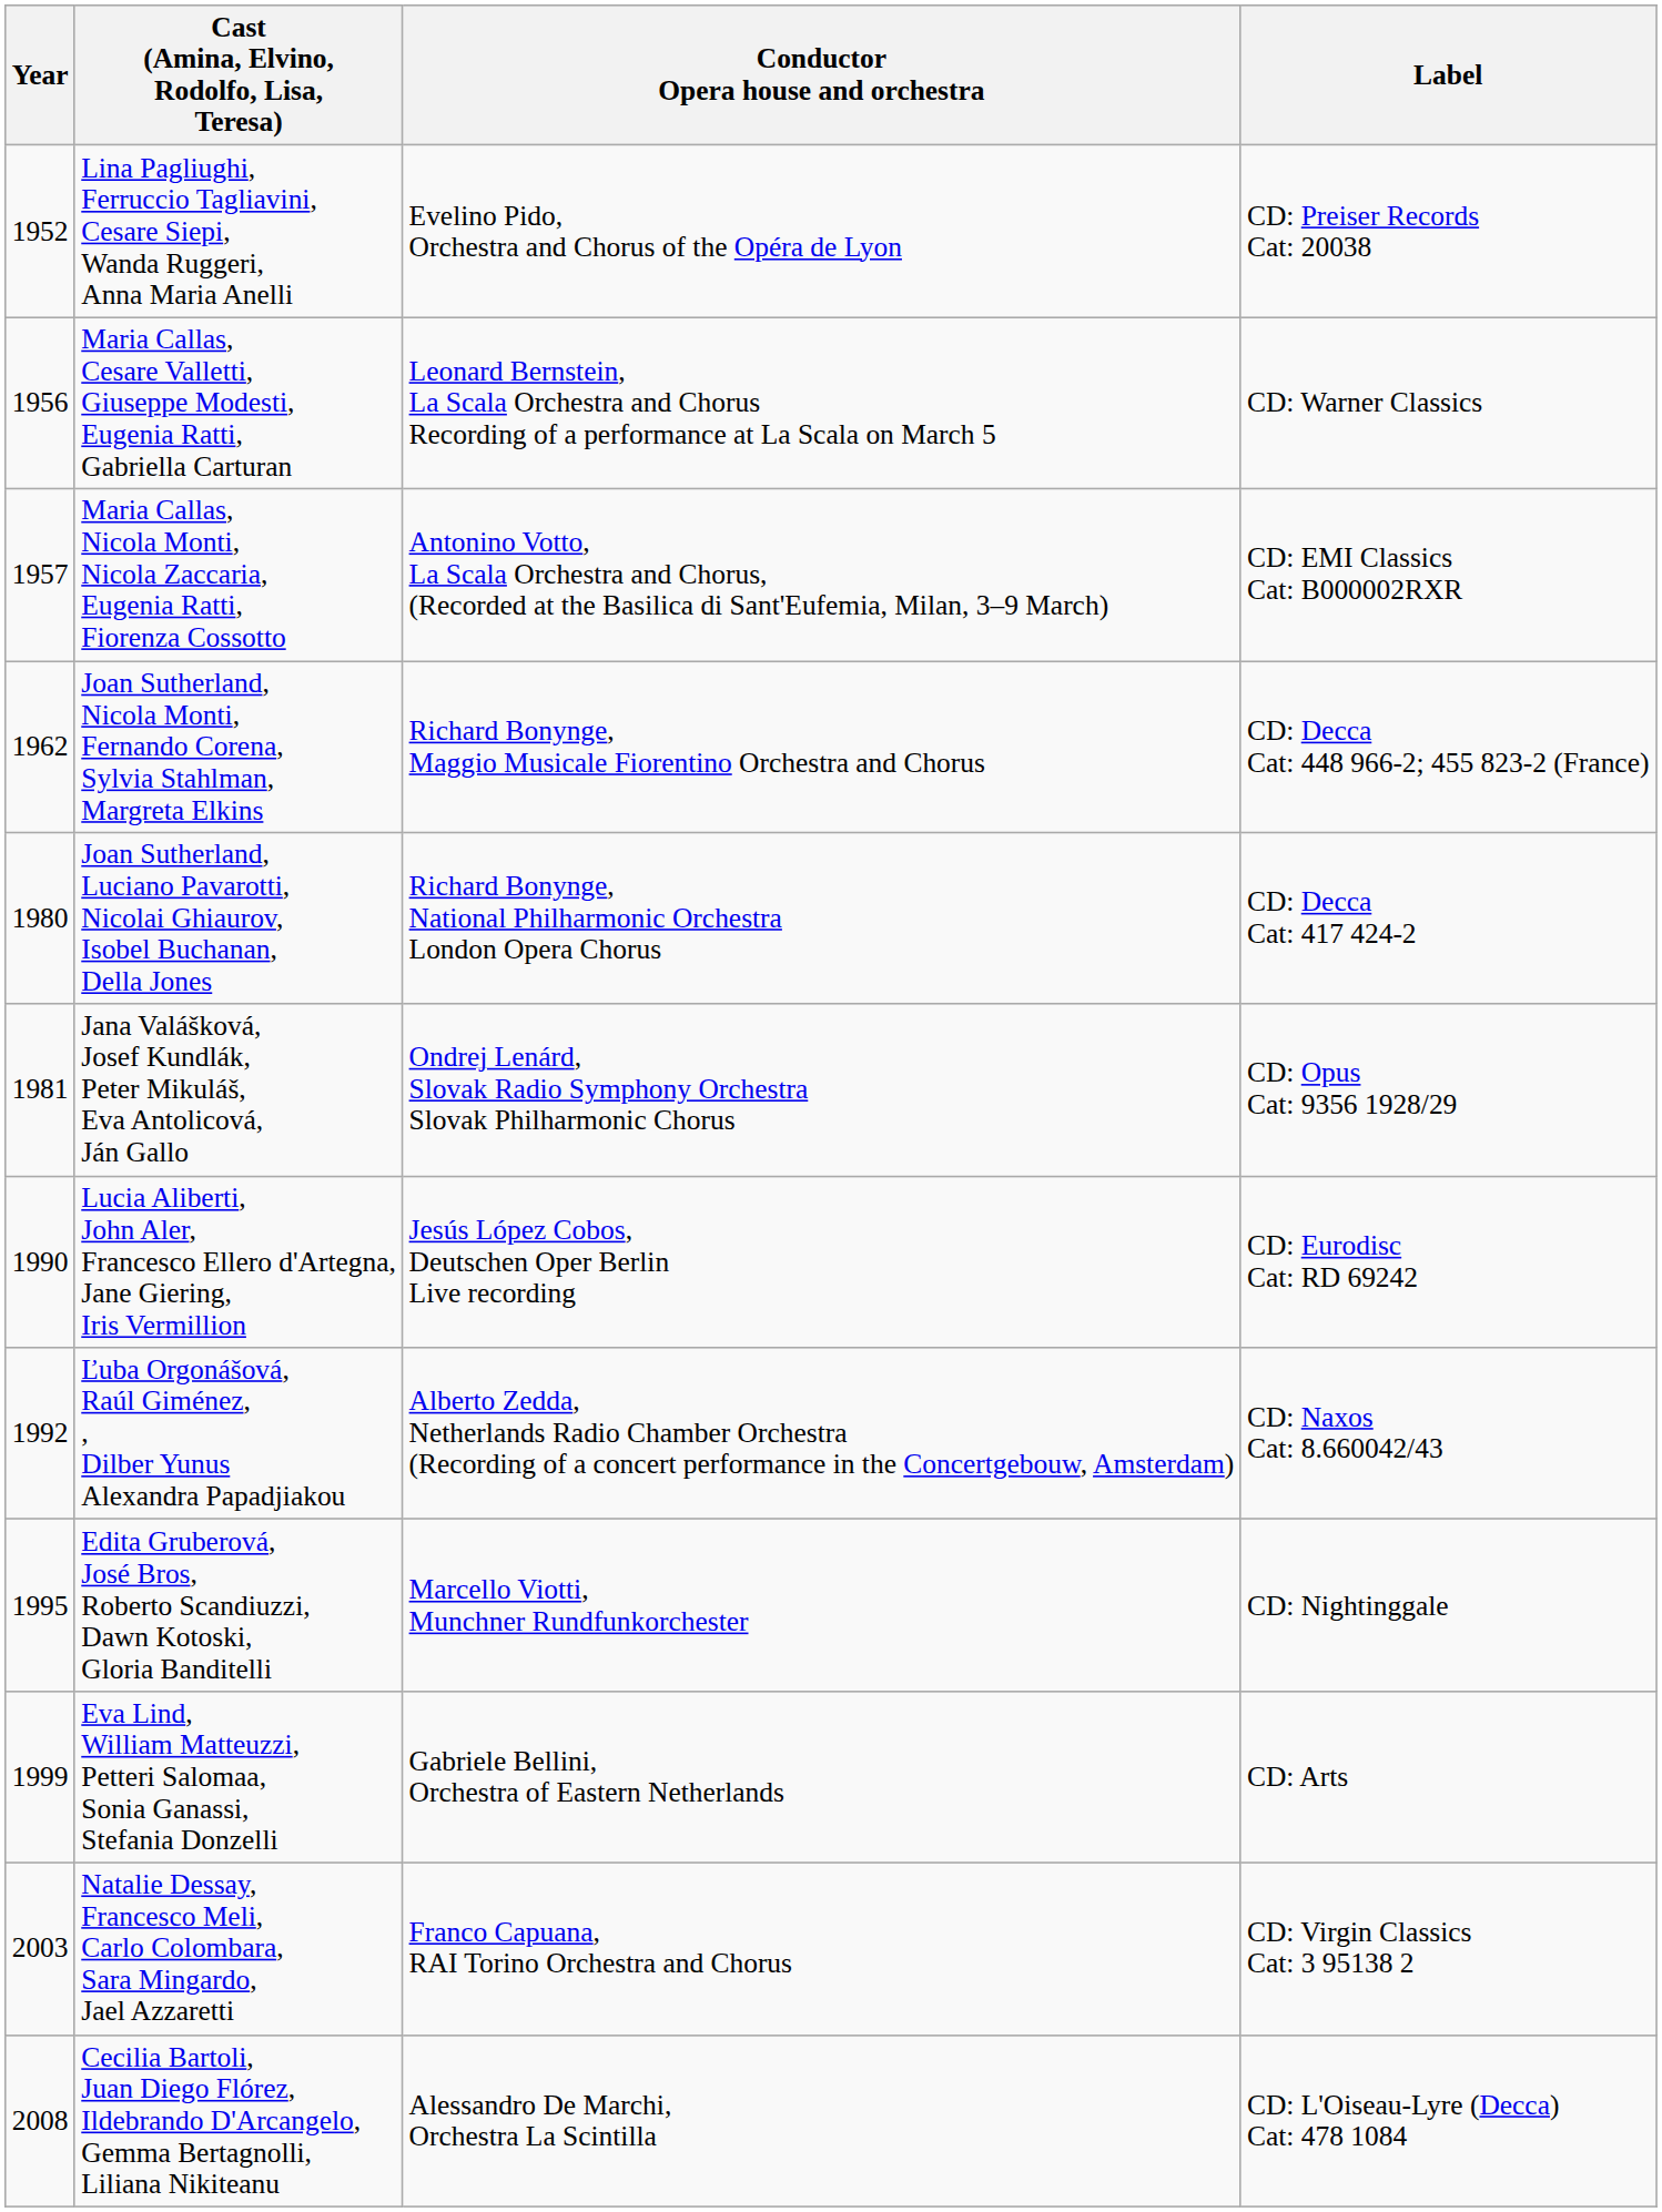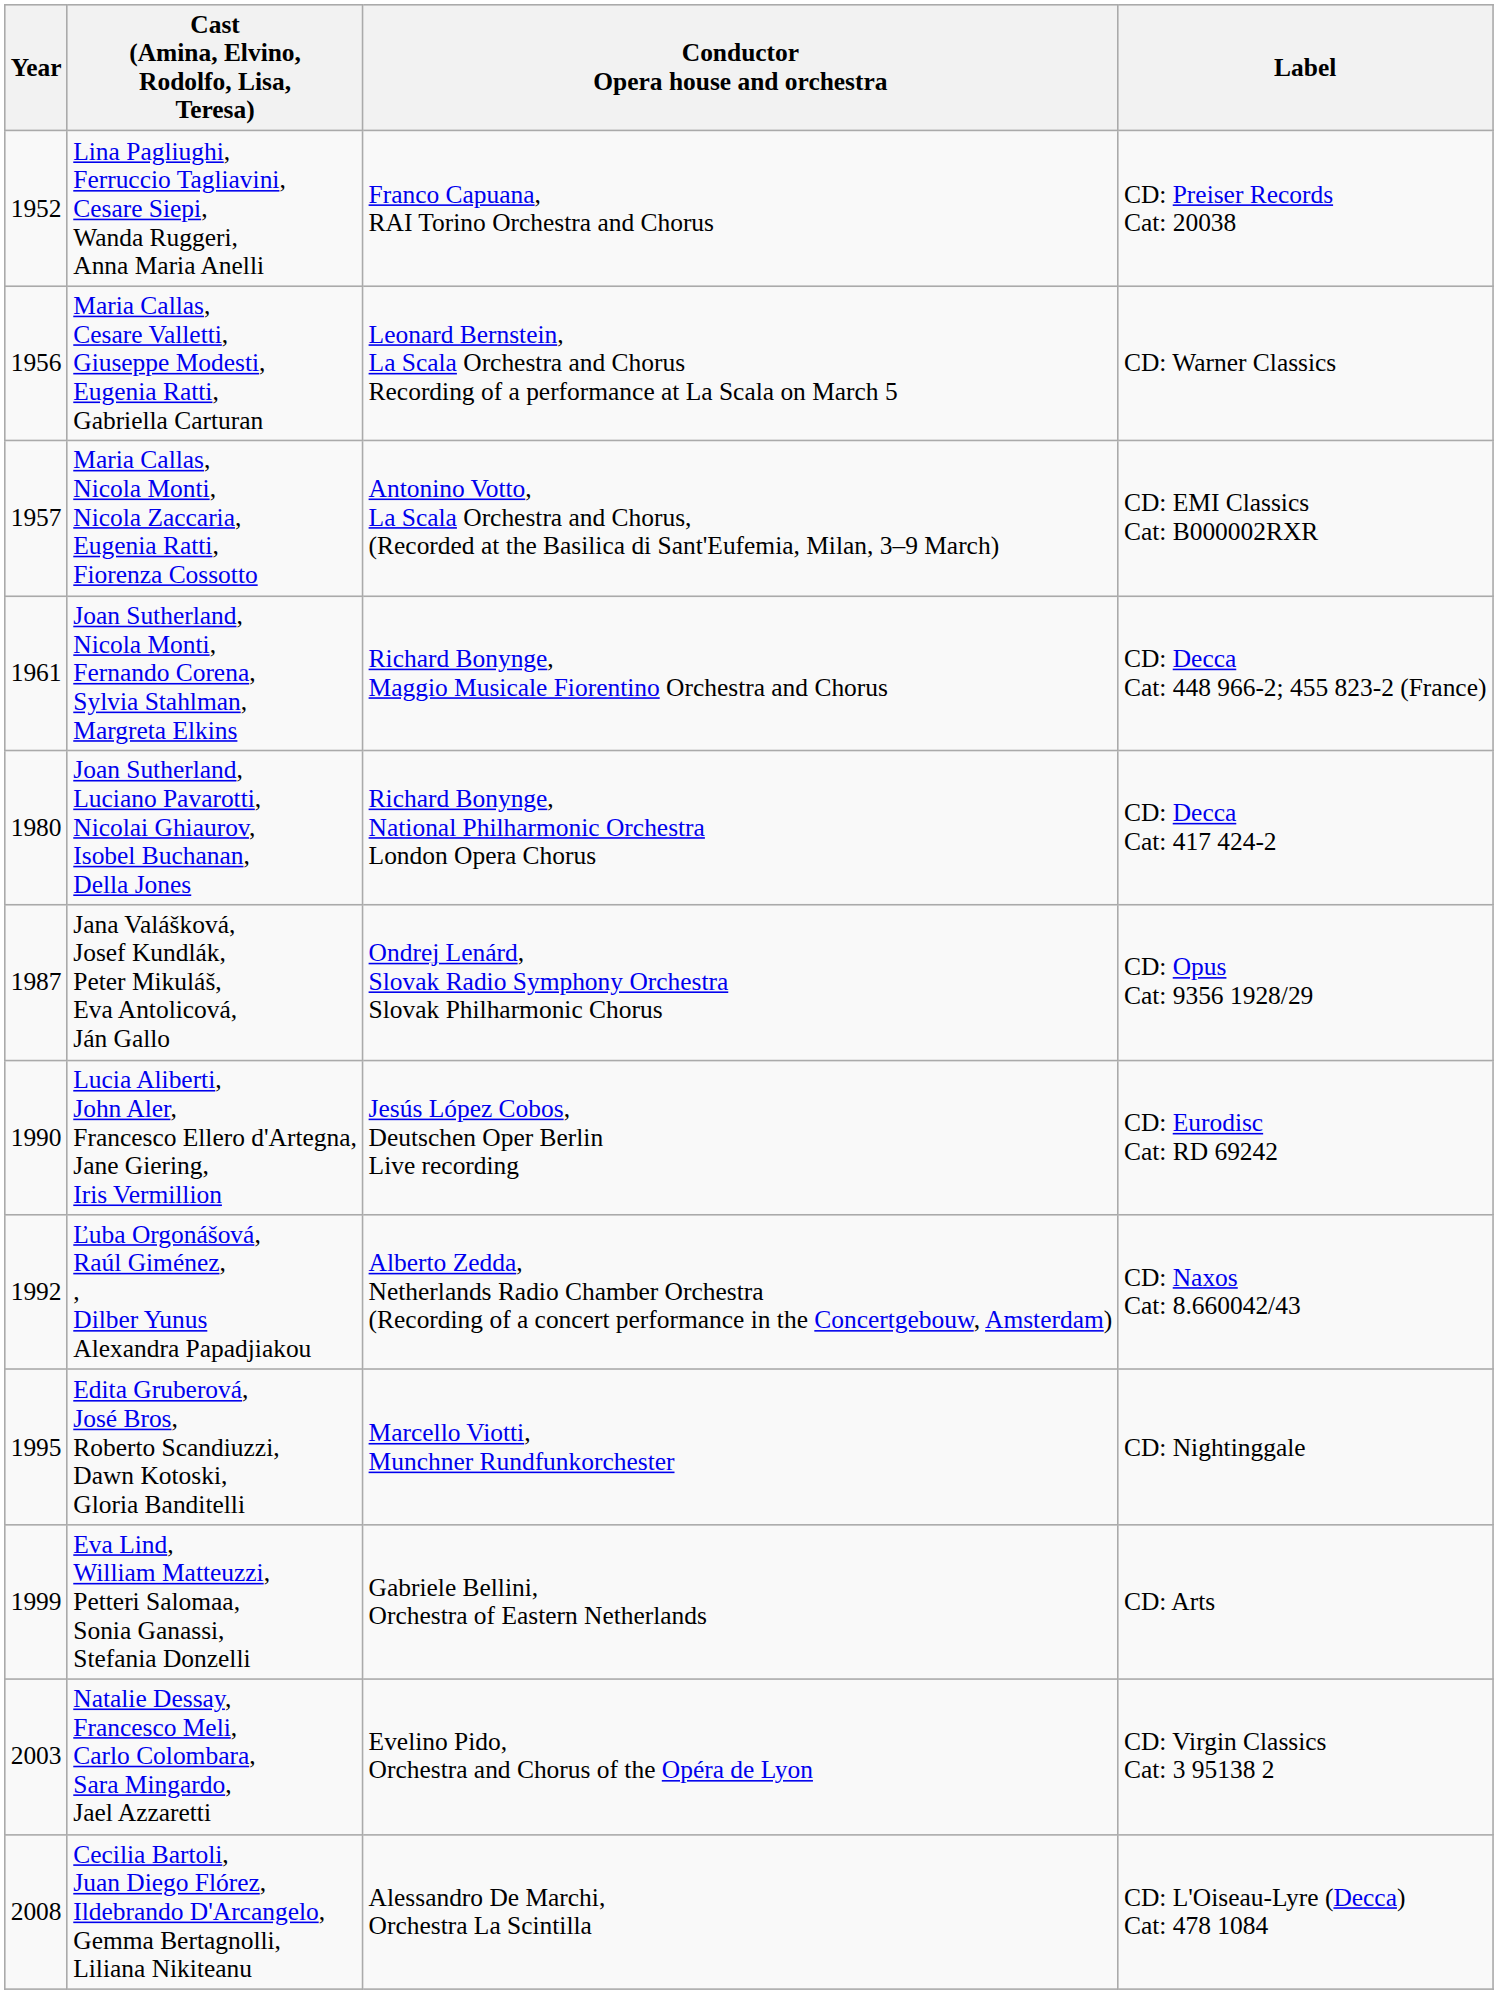row 2 | Conductor Opera house and orchestra: Evelino Pido, Orchestra and Chorus of the Opéra de Lyon -> Franco Capuana, RAI Torino Orchestra and Chorus
row 5 | Year: 1962 -> 1961
row 7 | Year: 1981 -> 1987
row 12 | Conductor Opera house and orchestra: Franco Capuana, RAI Torino Orchestra and Chorus -> Evelino Pido, Orchestra and Chorus of the Opéra de Lyon
